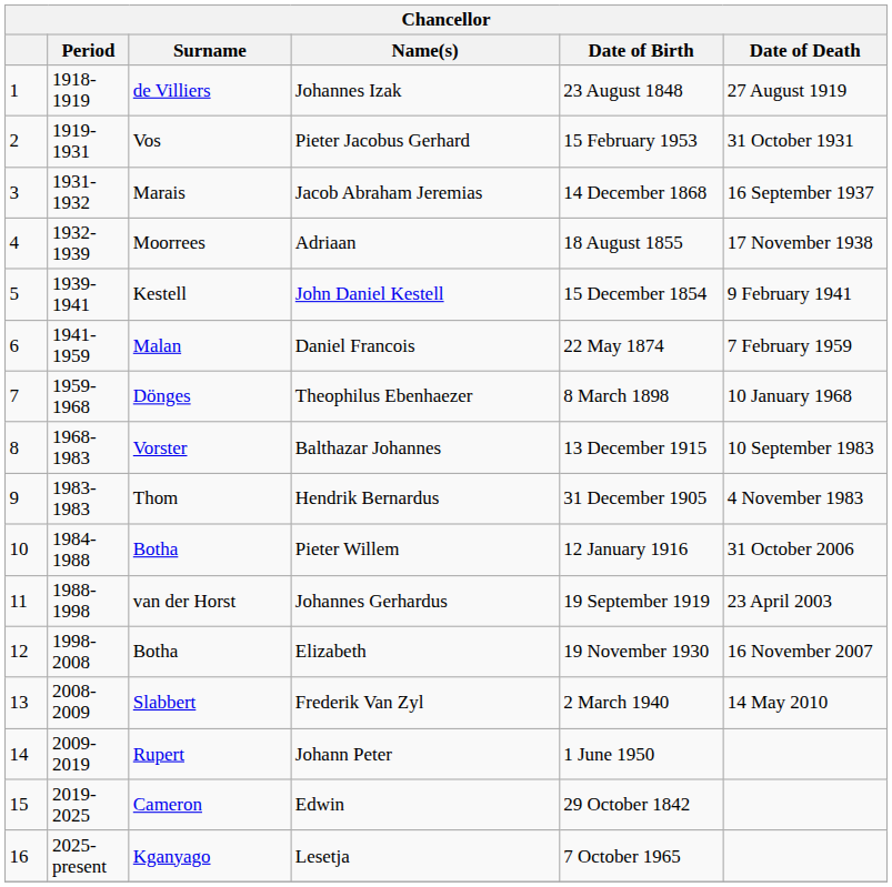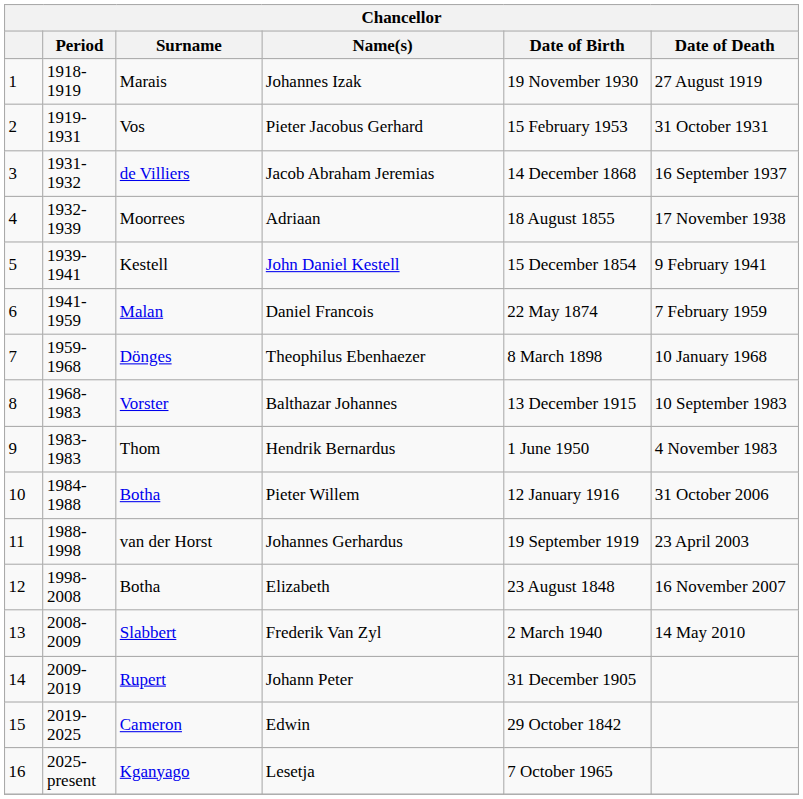Johannes Izak | Surname: de Villiers -> Marais
Johannes Izak | Date of Birth: 23 August 1848 -> 19 November 1930
Jacob Abraham Jeremias | Surname: Marais -> de Villiers
Hendrik Bernardus | Date of Birth: 31 December 1905 -> 1 June 1950
Elizabeth | Date of Birth: 19 November 1930 -> 23 August 1848
Johann Peter | Date of Birth: 1 June 1950 -> 31 December 1905
